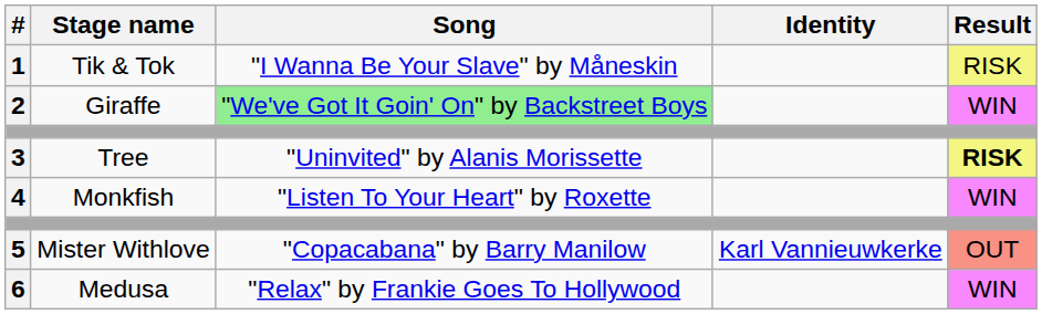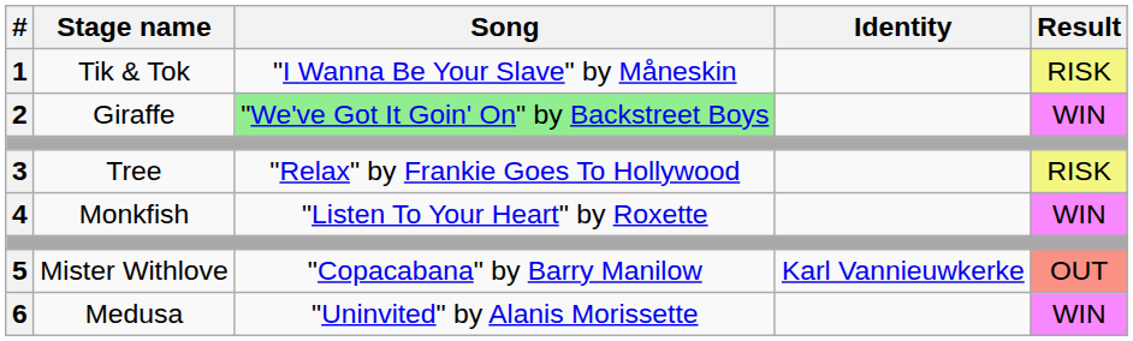3 | Song: "Uninvited" by Alanis Morissette -> "Relax" by Frankie Goes To Hollywood
3 | Result: bold -> normal
6 | Song: "Relax" by Frankie Goes To Hollywood -> "Uninvited" by Alanis Morissette
